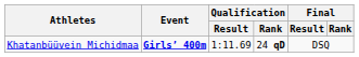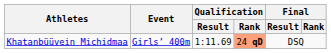Khatanbüüvein Michidmaa | Event: bold -> normal
Khatanbüüvein Michidmaa | Qualification / Rank: no background -> lightsalmon background
